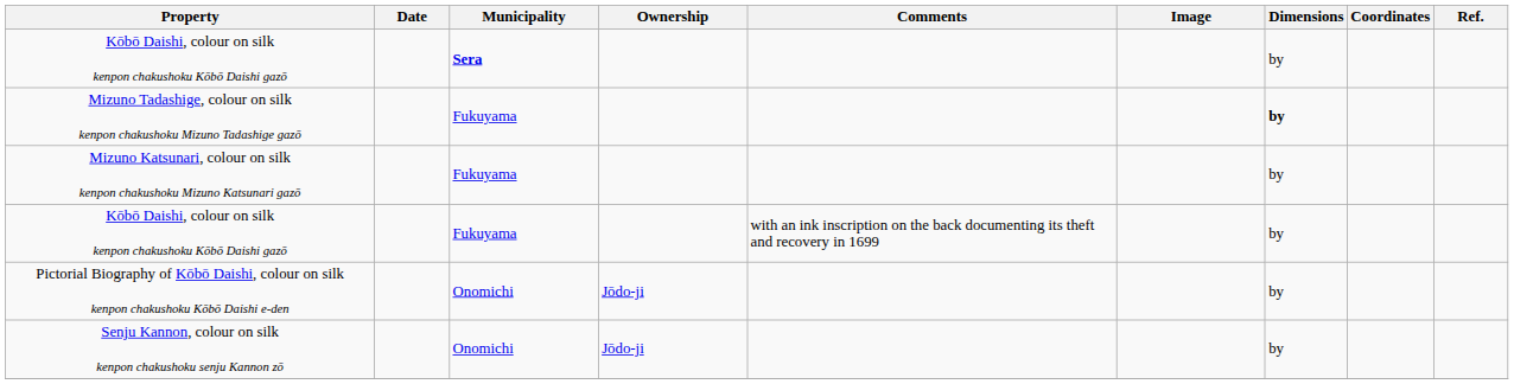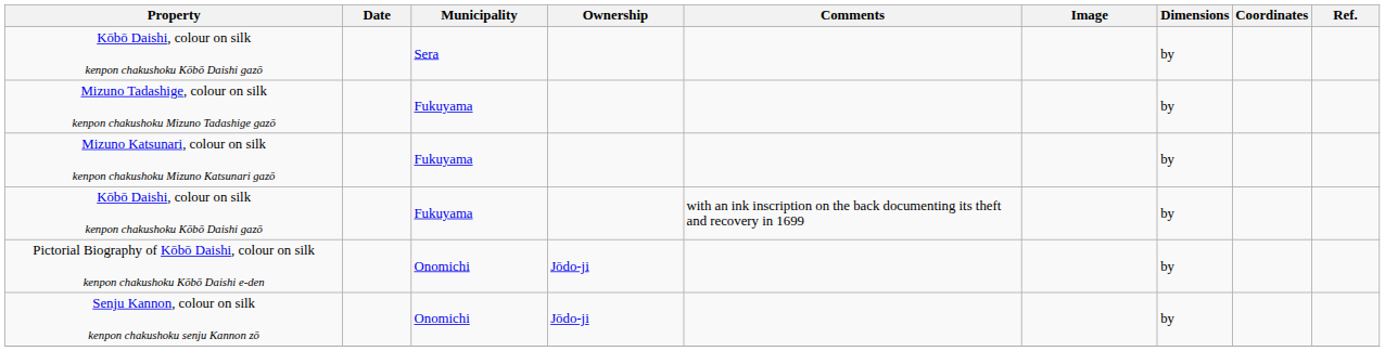row 2 | Municipality: bold -> normal
row 3 | Dimensions: bold -> normal
